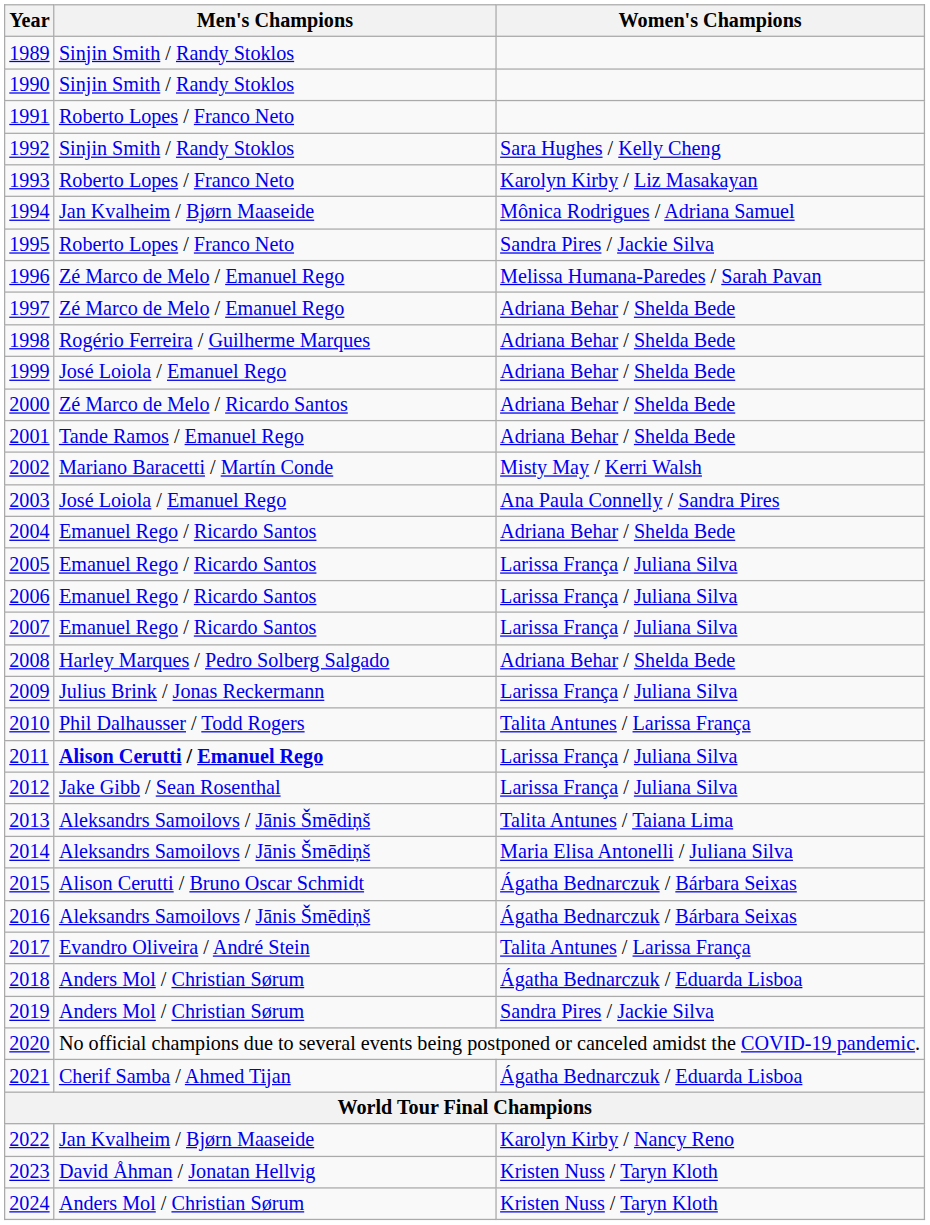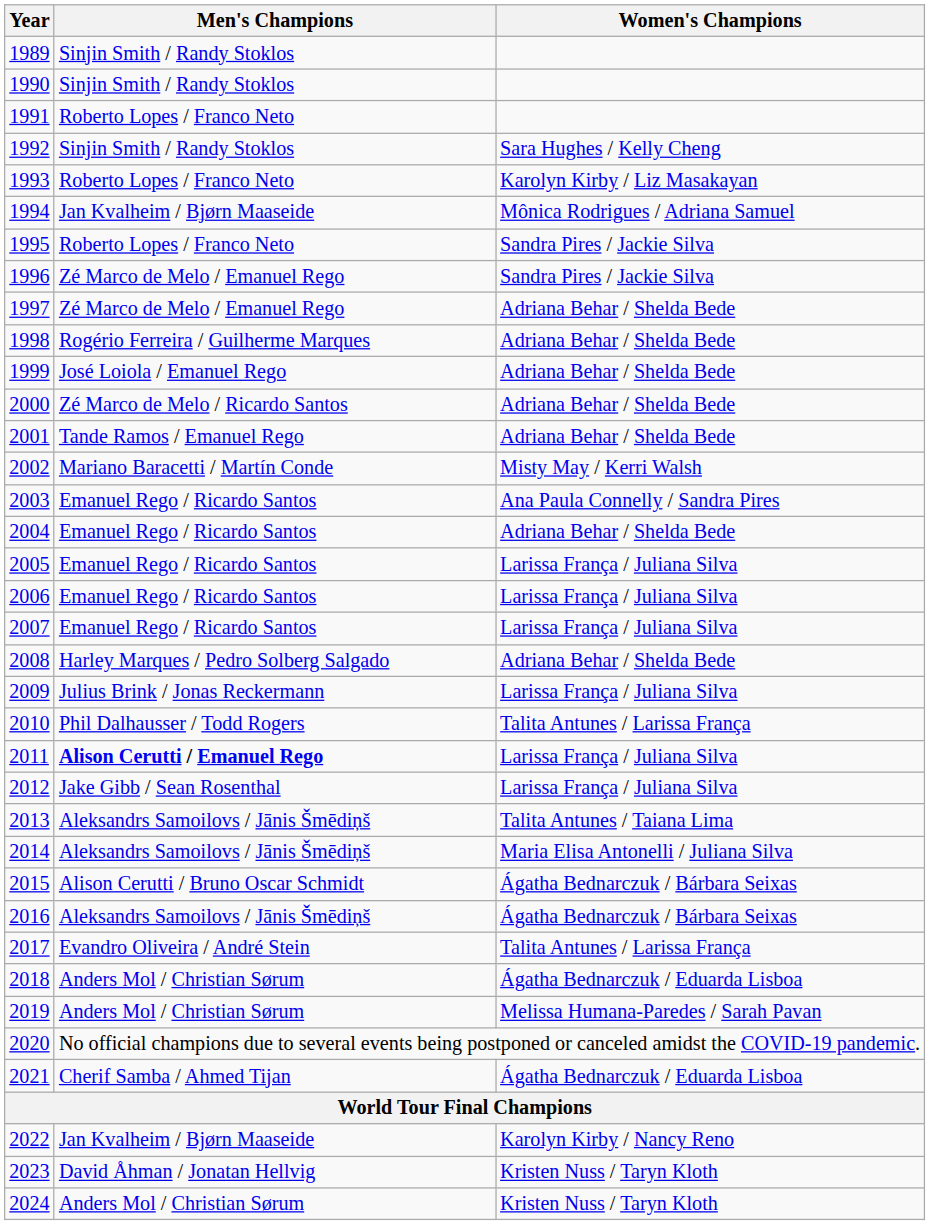1996 | Women's Champions: Melissa Humana-Paredes / Sarah Pavan -> Sandra Pires / Jackie Silva
2003 | Men's Champions: José Loiola / Emanuel Rego -> Emanuel Rego / Ricardo Santos
2019 | Women's Champions: Sandra Pires / Jackie Silva -> Melissa Humana-Paredes / Sarah Pavan
